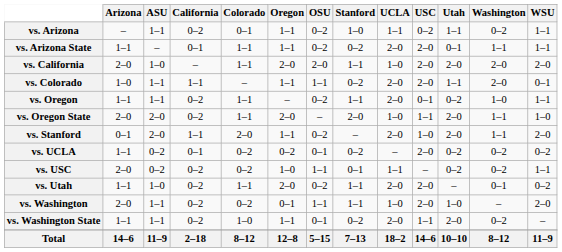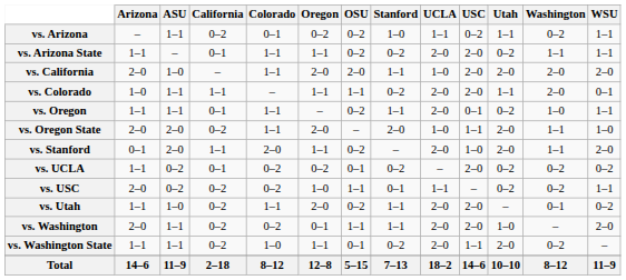vs. Arizona | Oregon: 1–1 -> 0–2
vs. Arizona State | Utah: 0–1 -> 0–2
vs. Oregon | California: 0–2 -> 0–1
vs. Washington | UCLA: 1–0 -> 2–0
